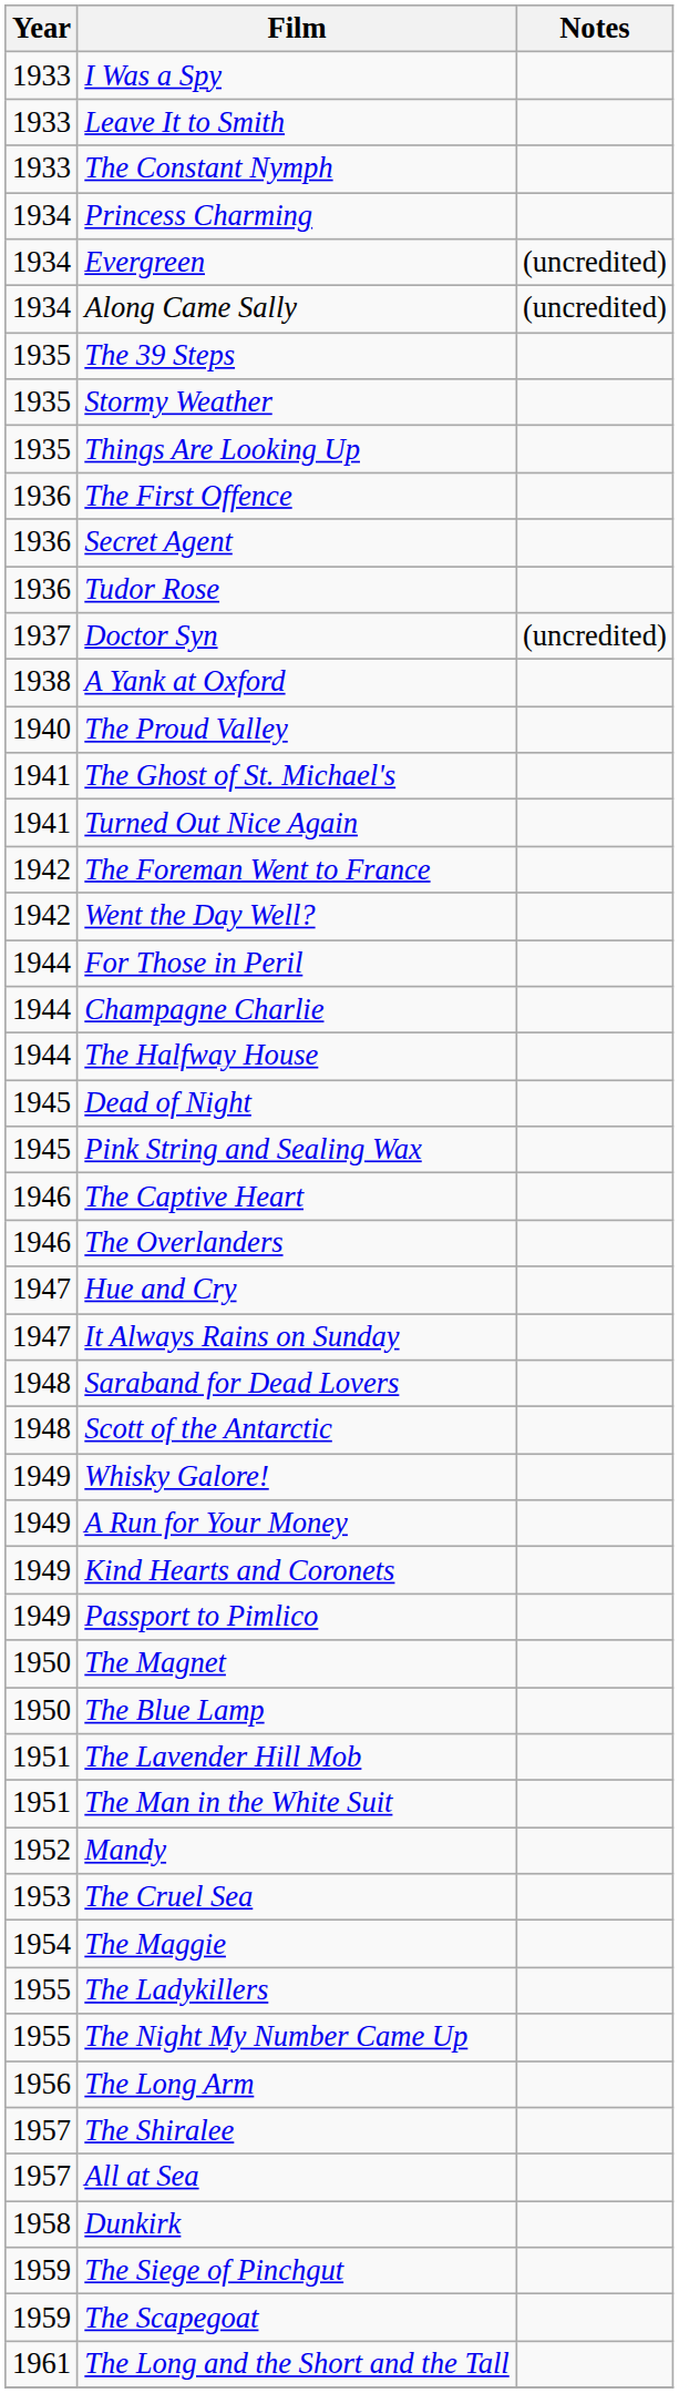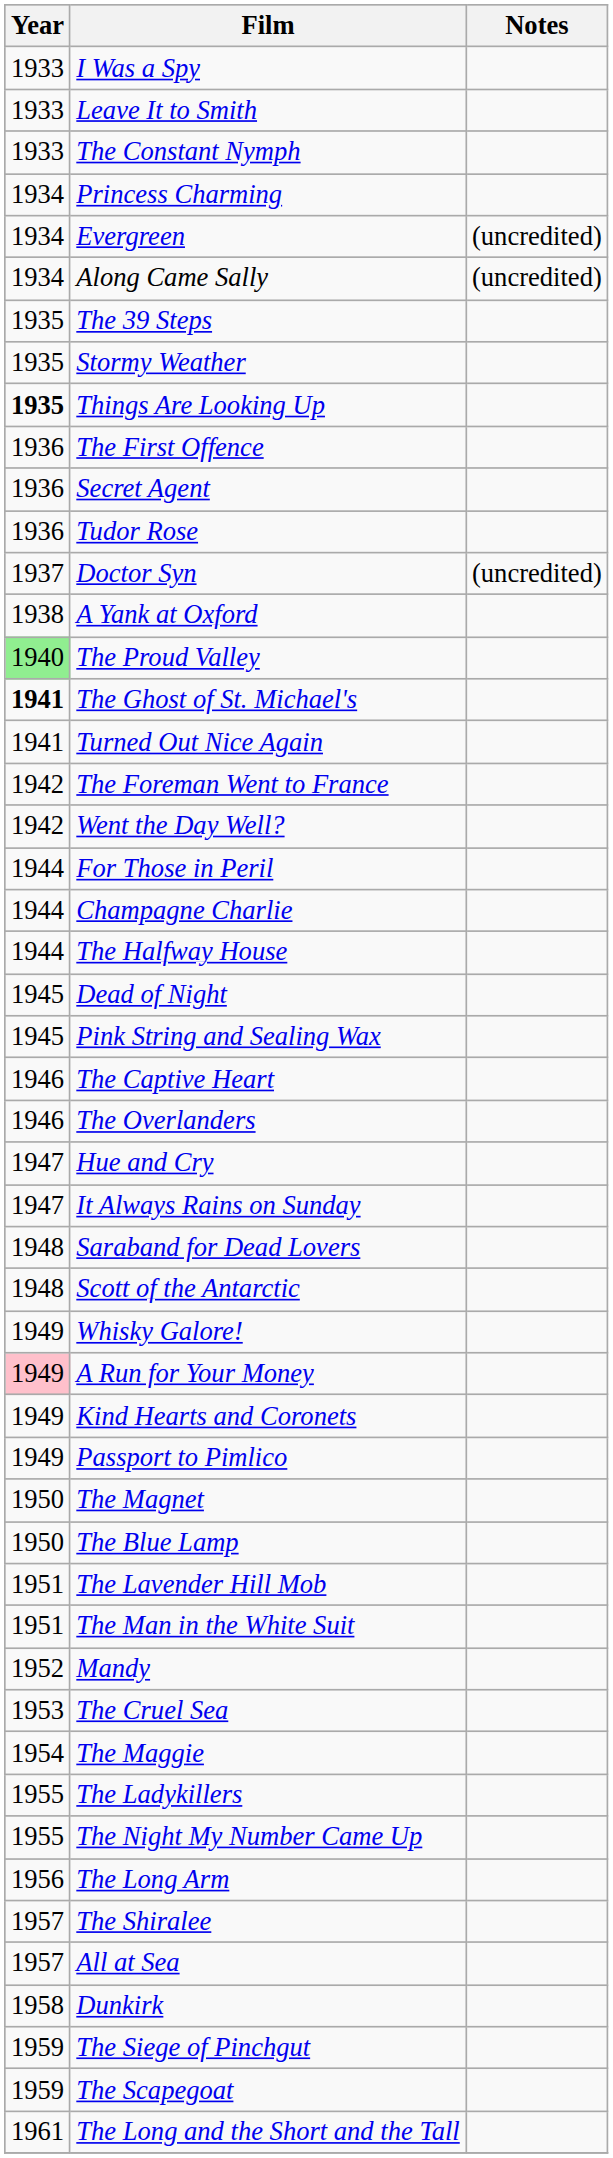Things Are Looking Up | Year: normal -> bold
The Proud Valley | Year: no background -> lightgreen background
The Ghost of St. Michael's | Year: normal -> bold
A Run for Your Money | Year: no background -> pink background
